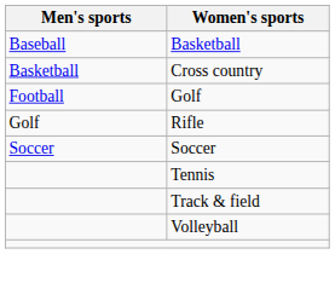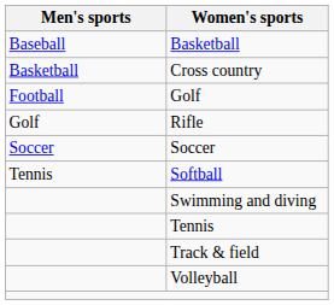+ row: Tennis | Softball
+ row: Swimming and diving
